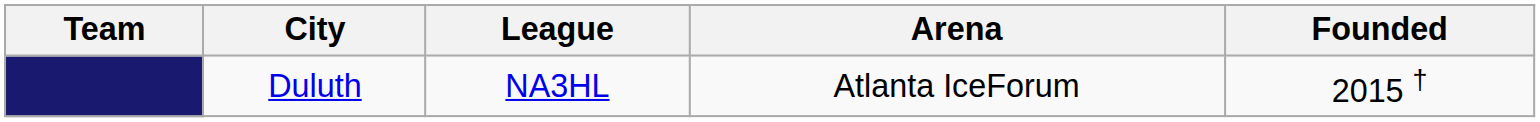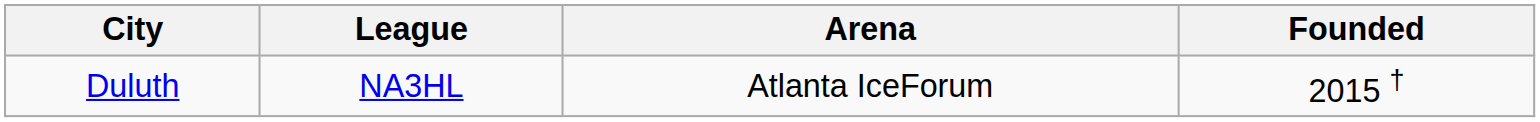- column: Team
